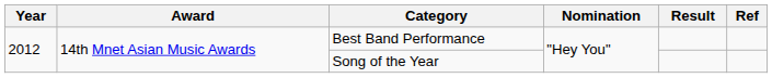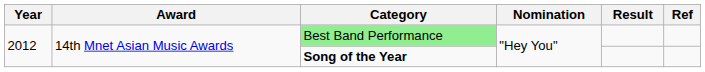Best Band Performance | Category: no background -> lightgreen background
Song of the Year | Category: normal -> bold
